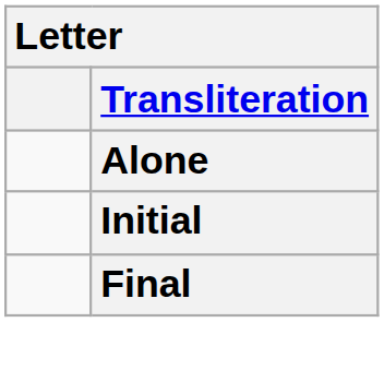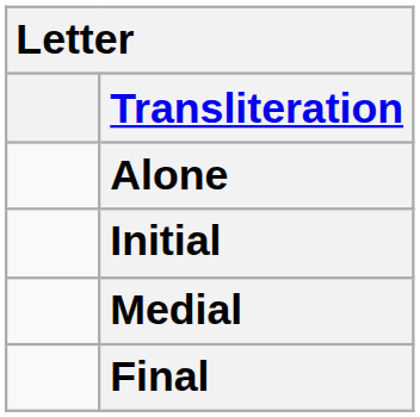+ row: Medial
